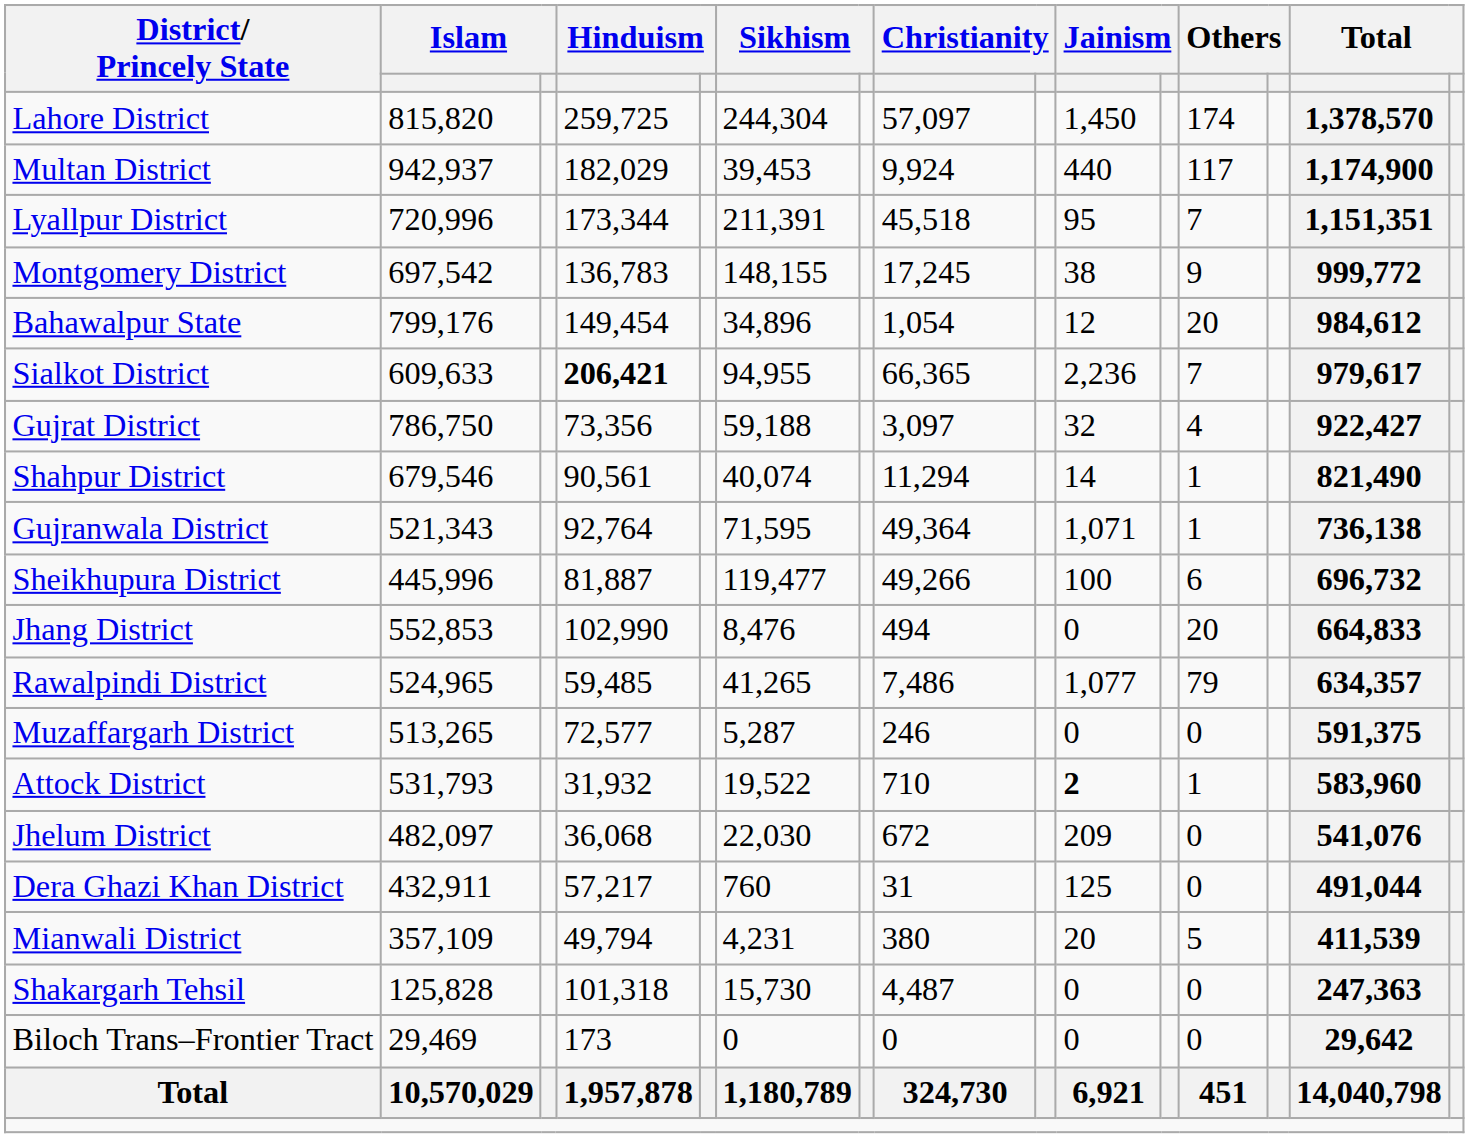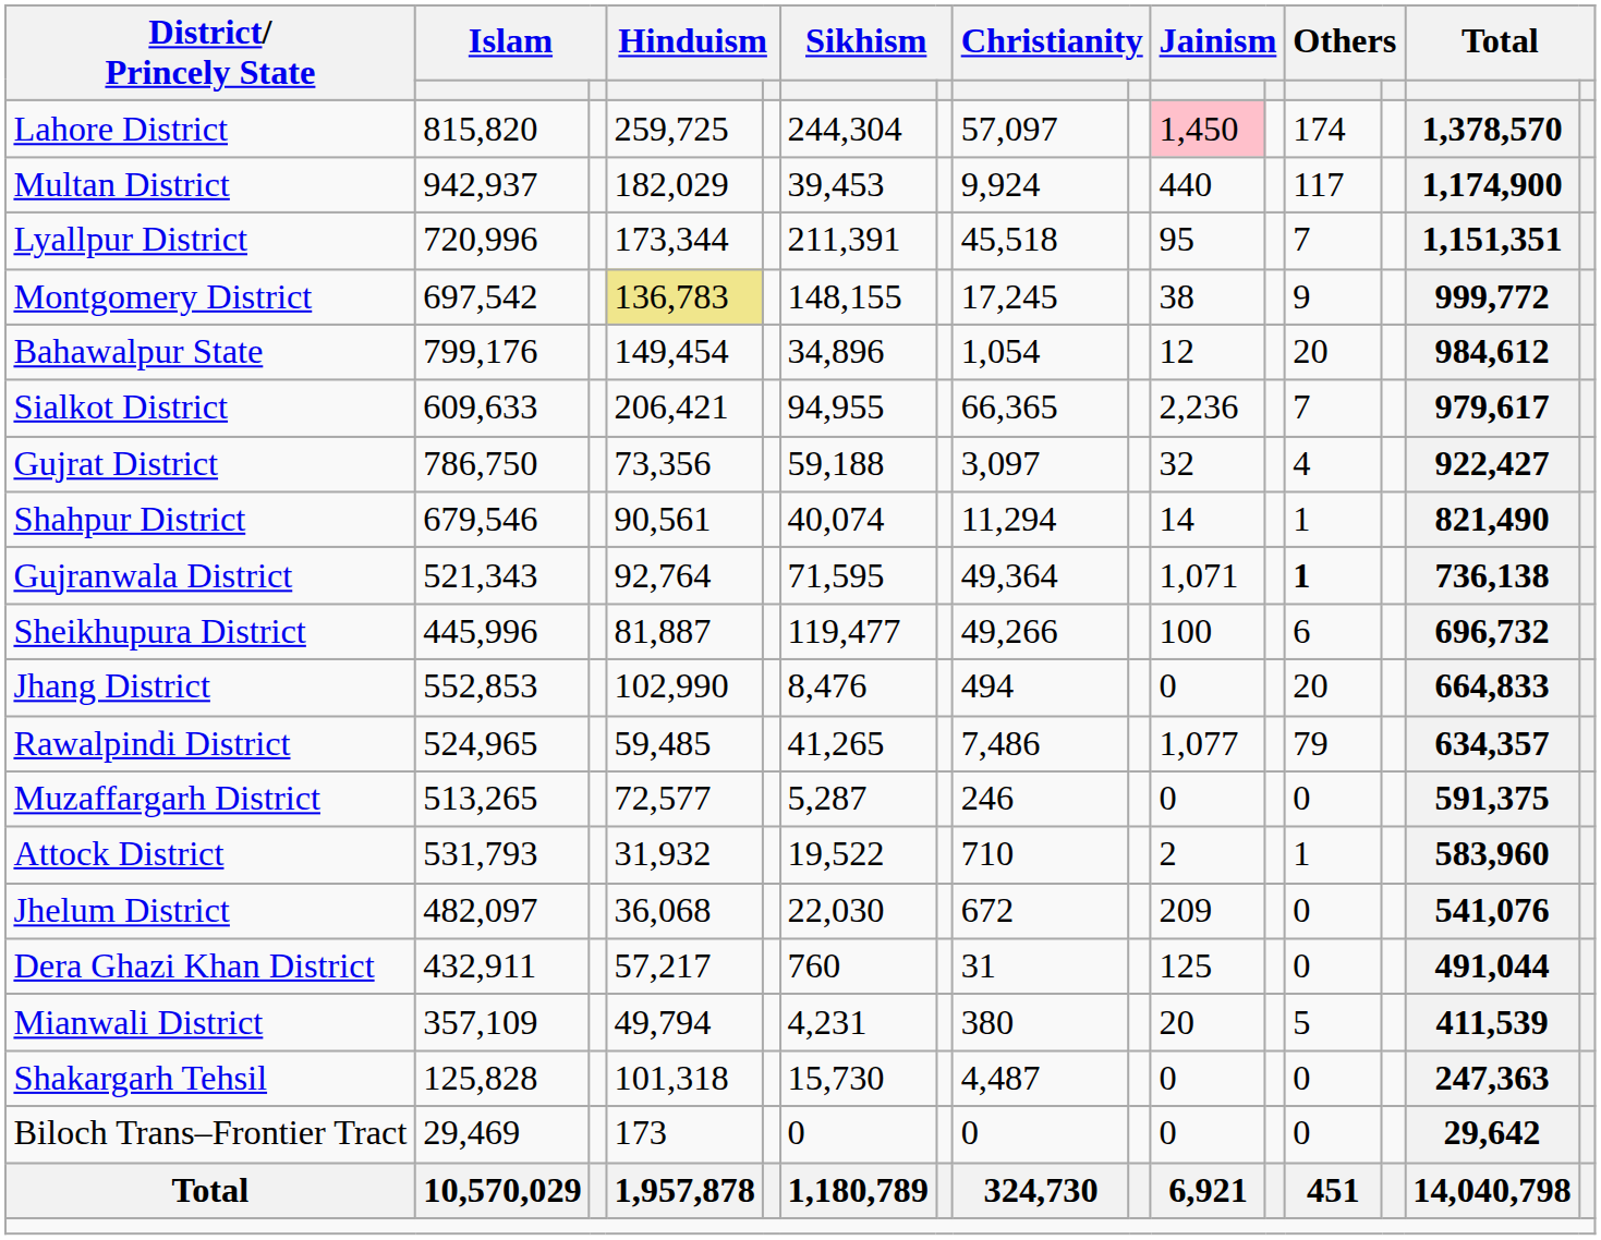Lahore District | column 10: no background -> pink background
Montgomery District | column 4: no background -> khaki background
Sialkot District | column 4: bold -> normal
Gujranwala District | column 12: normal -> bold
Attock District | column 10: bold -> normal
